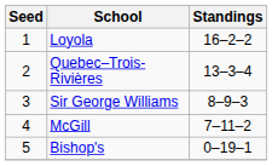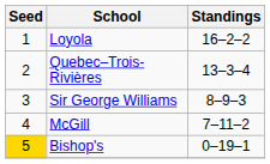Bishop's | Seed: no background -> gold background
